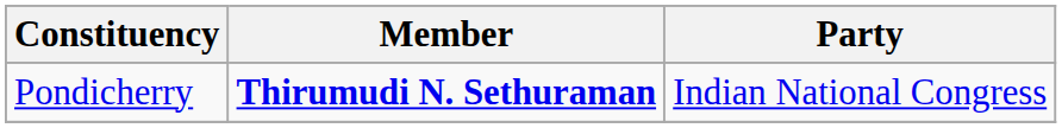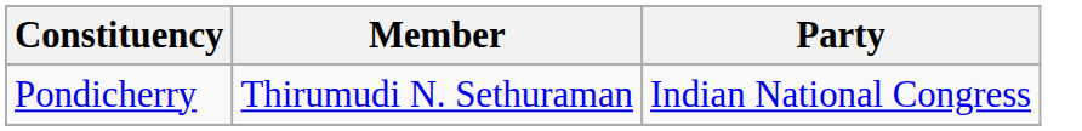Pondicherry | Member: bold -> normal
